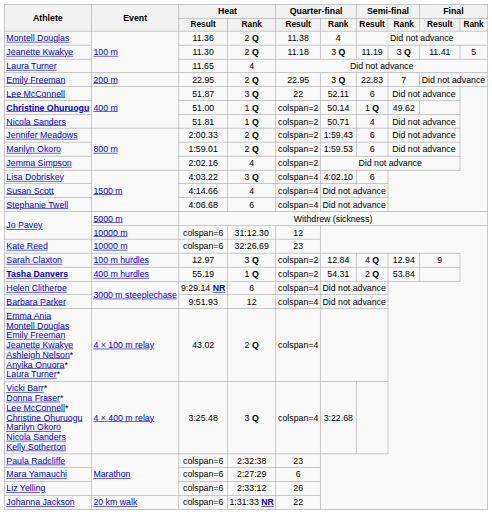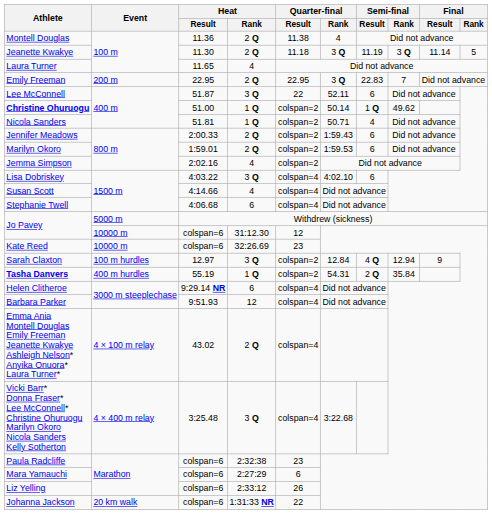Jeanette Kwakye | Final / Result: 11.41 -> 11.14
Tasha Danvers | Semi-final / Rank: 53.84 -> 35.84
